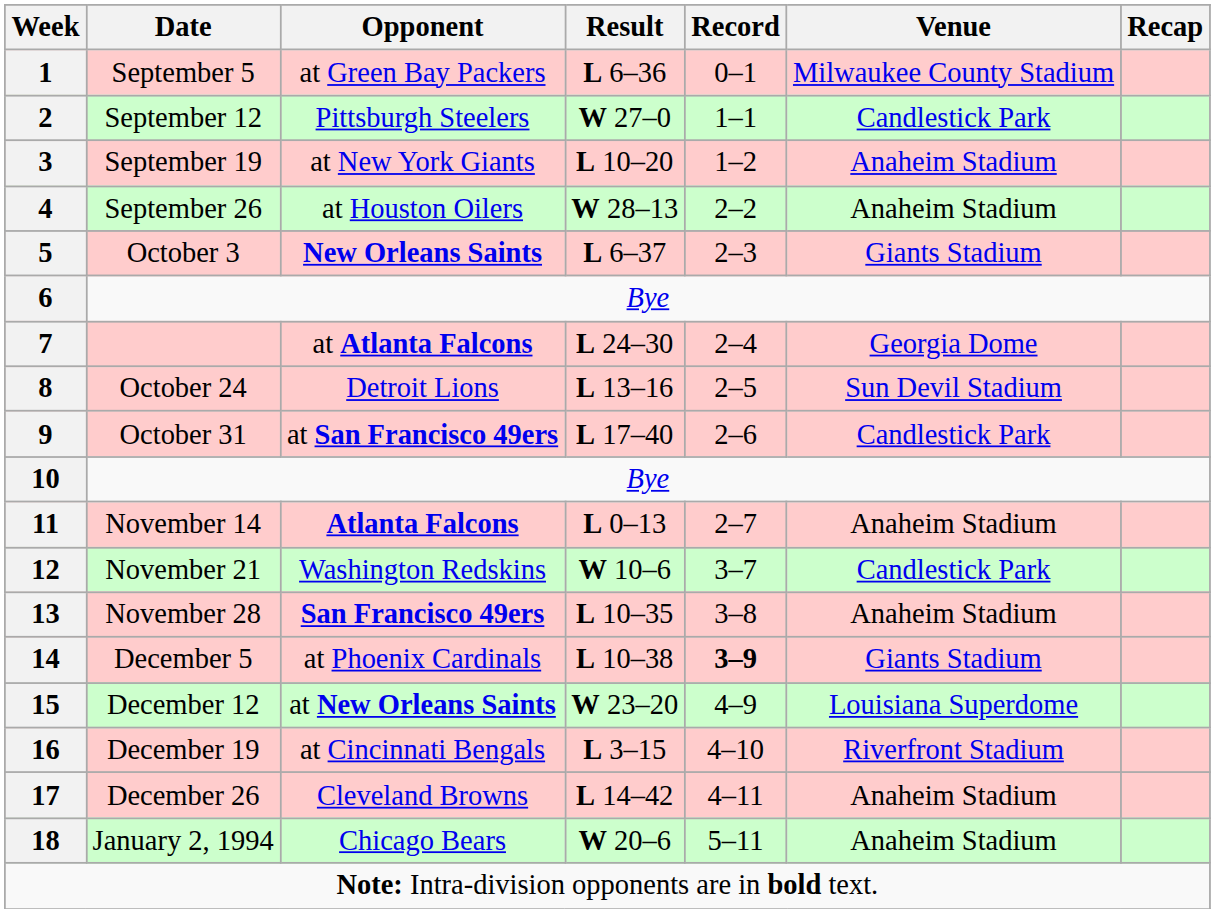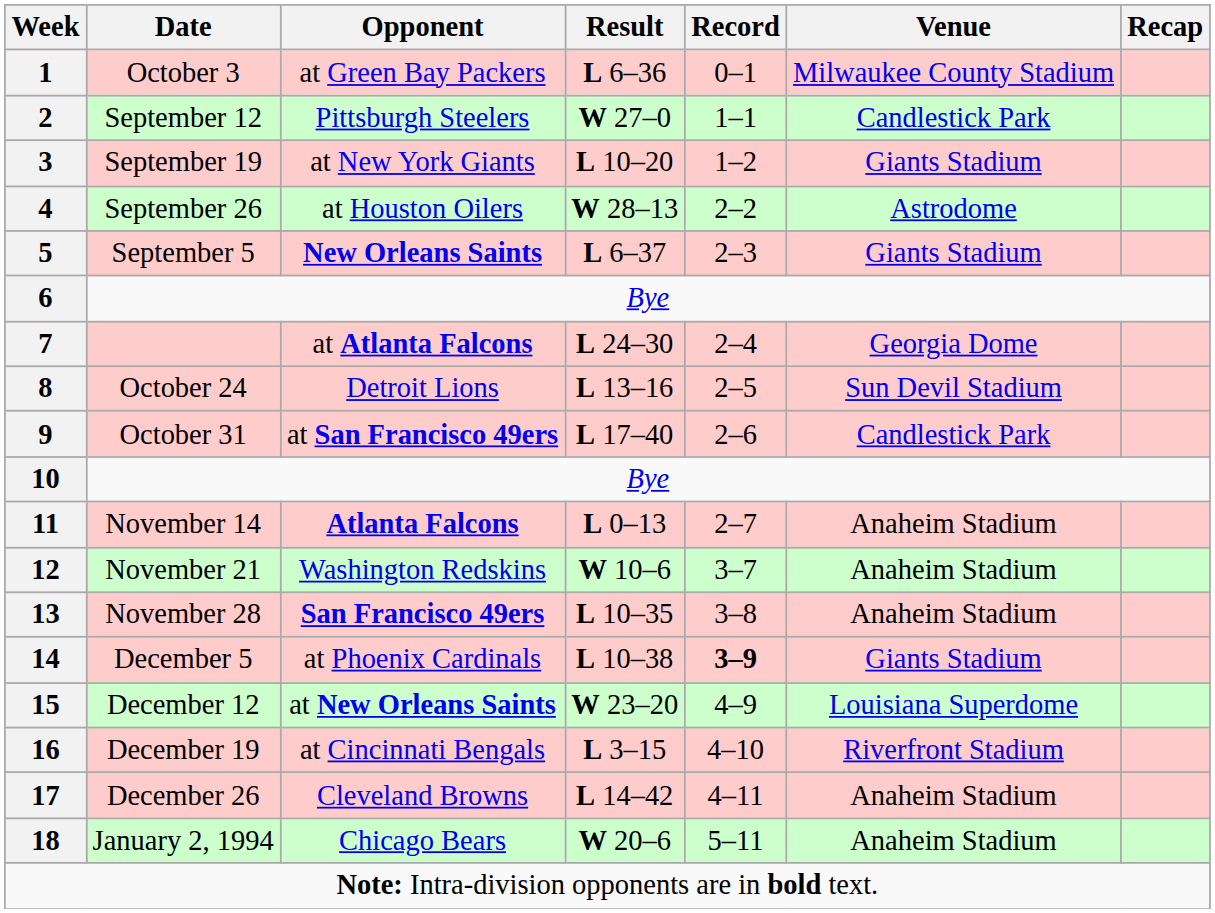1 | Date: September 5 -> October 3
3 | Venue: Anaheim Stadium -> Giants Stadium
4 | Venue: Anaheim Stadium -> Astrodome
5 | Date: October 3 -> September 5
12 | Venue: Candlestick Park -> Anaheim Stadium
